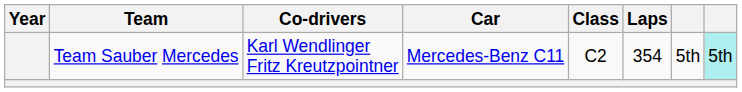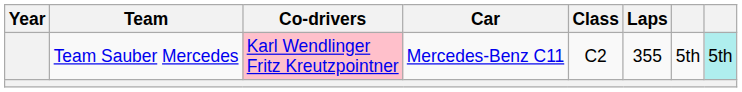Team Sauber Mercedes | Co-drivers: no background -> pink background
Team Sauber Mercedes | Laps: 354 -> 355
